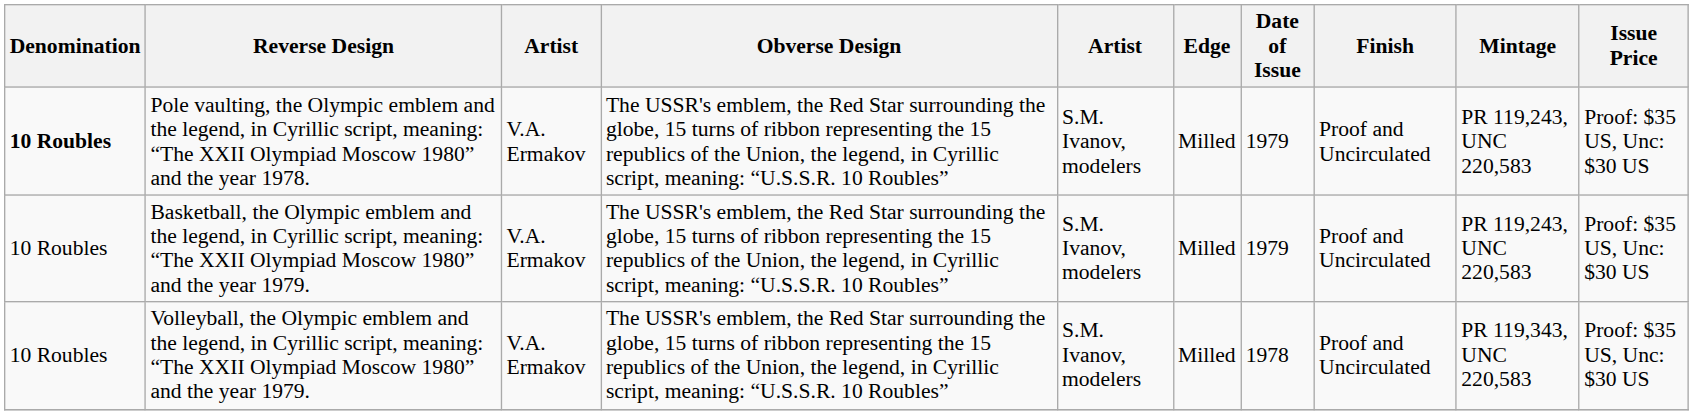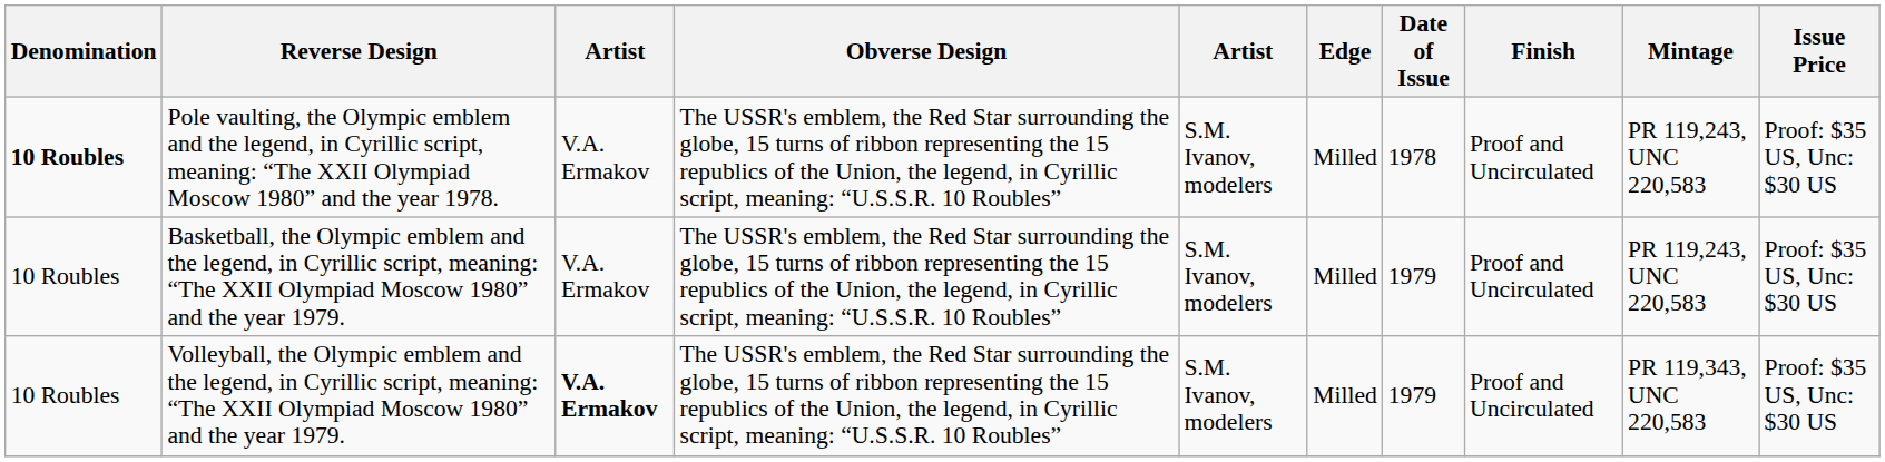row 2 | Date of Issue: 1979 -> 1978
row 4 | column 3: normal -> bold
row 4 | Date of Issue: 1978 -> 1979
